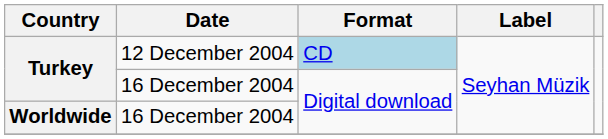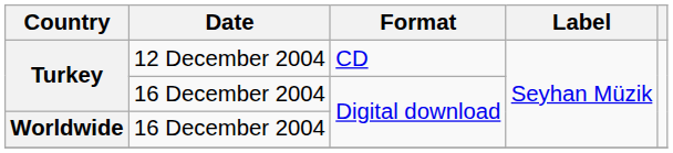Turkey / 12 December 2004 | Format: lightblue background -> no background
